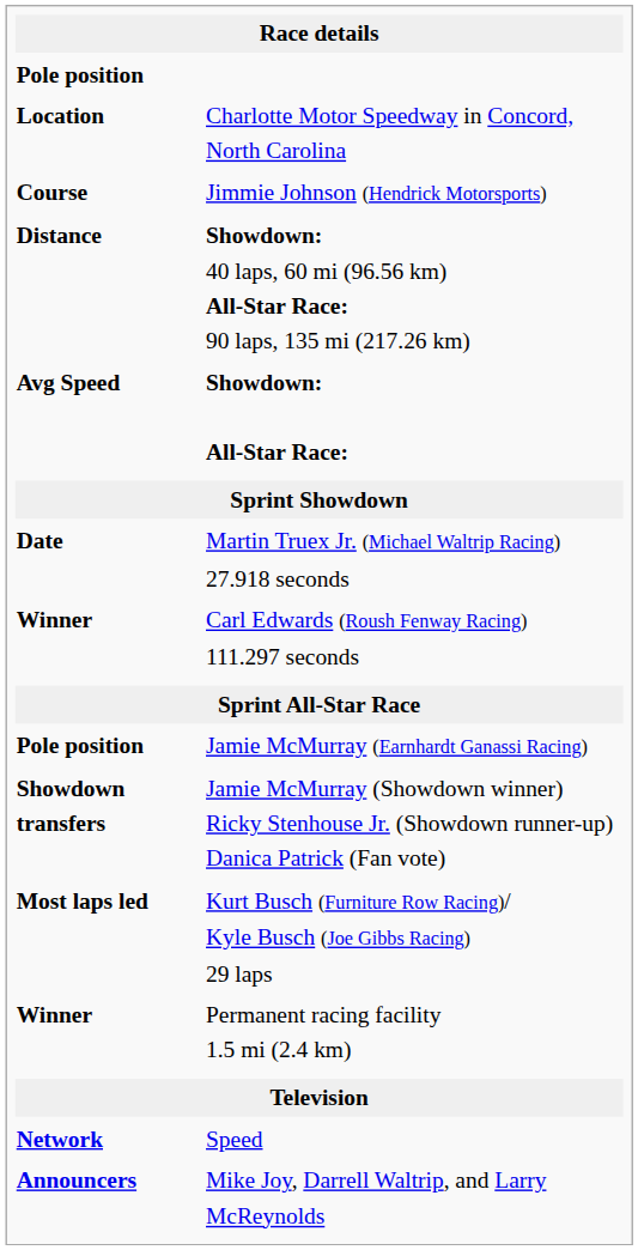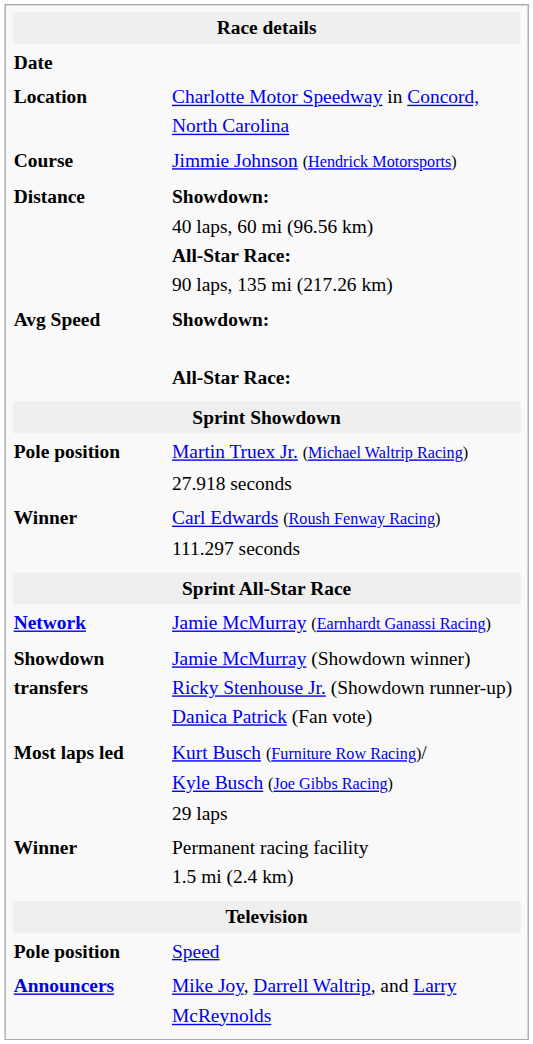row 2 | column 1: Pole position -> Date
row 8 | column 1: Date -> Pole position
row 11 | column 1: Pole position -> Network
row 16 | column 1: Network -> Pole position
